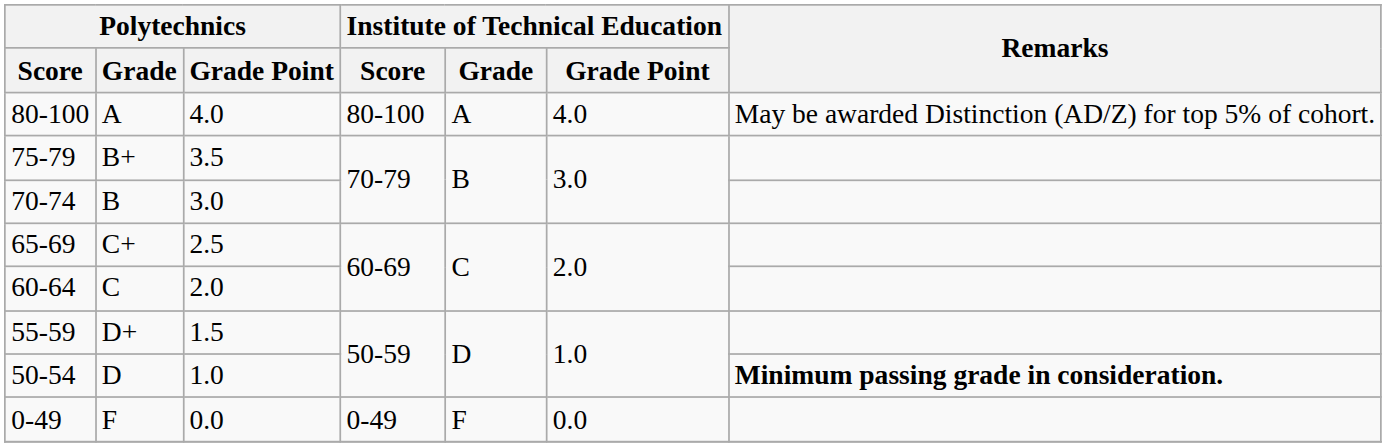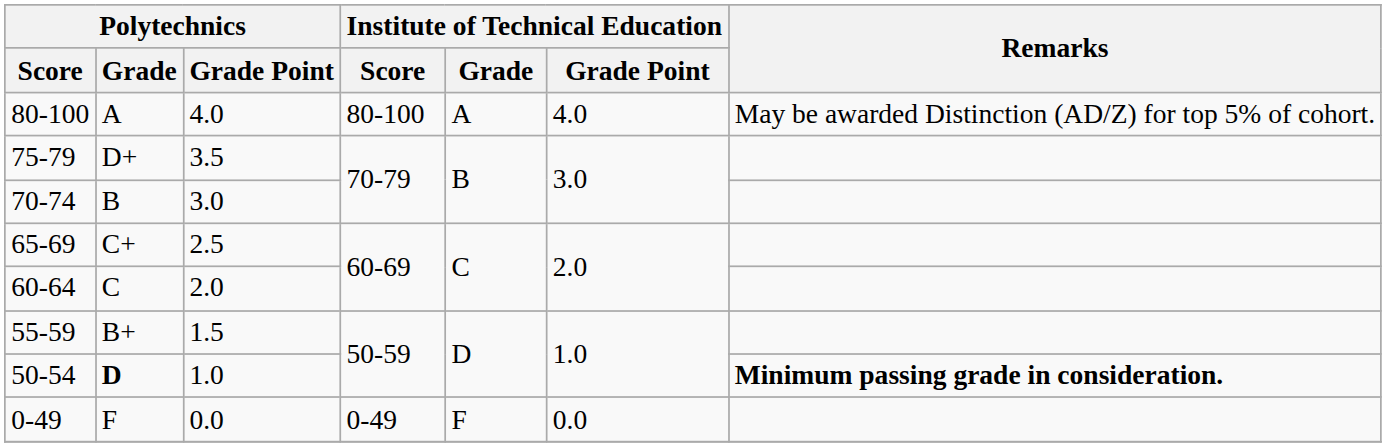75-79 | Polytechnics / Grade: B+ -> D+
55-59 | Polytechnics / Grade: D+ -> B+
50-54 | Polytechnics / Grade: normal -> bold
